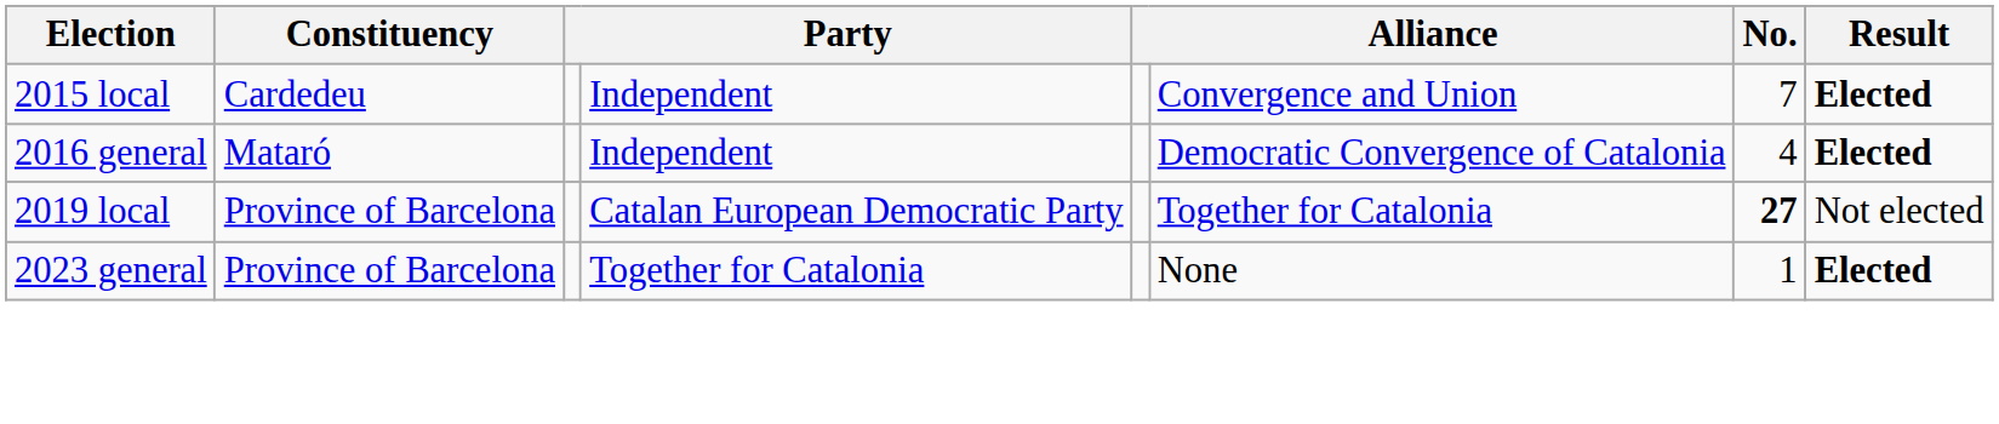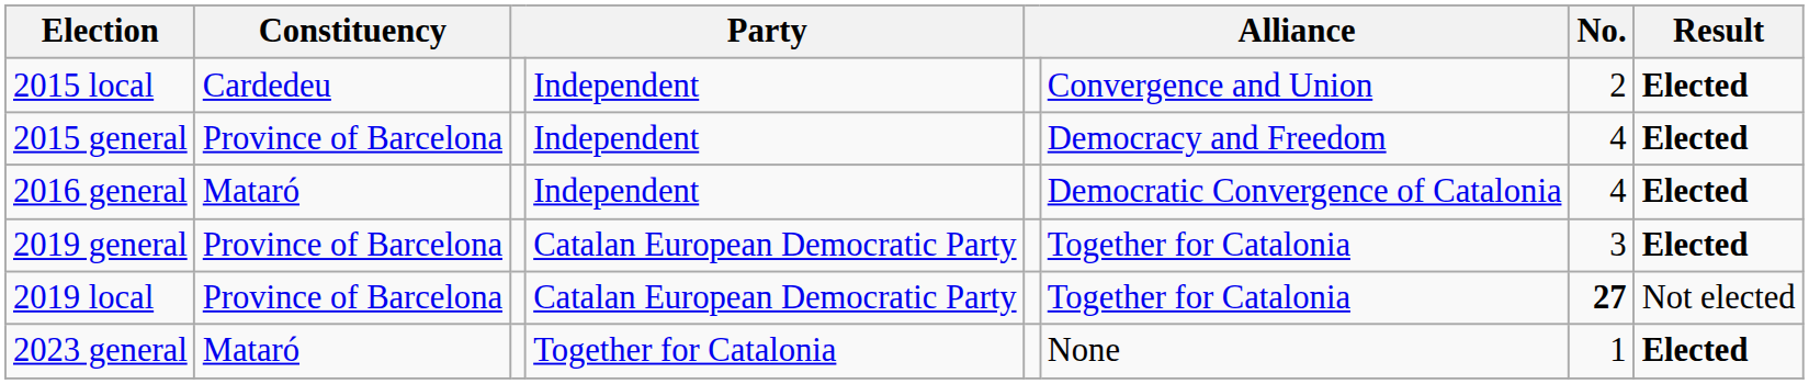2015 local | No.: 7 -> 2
+ row: 2015 general | Province of Barcelona | Independent | Democracy and Freedom | 4 | Elected
+ row: 2019 general | Province of Barcelona | Catalan European Democratic Party | Together for Catalonia | 3 | Elected
2023 general | Constituency: Province of Barcelona -> Mataró
